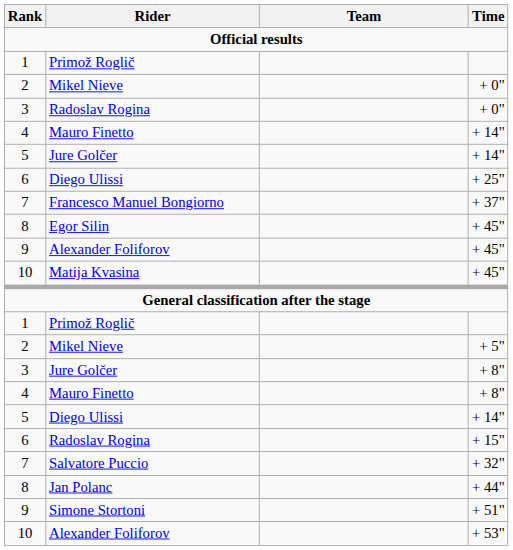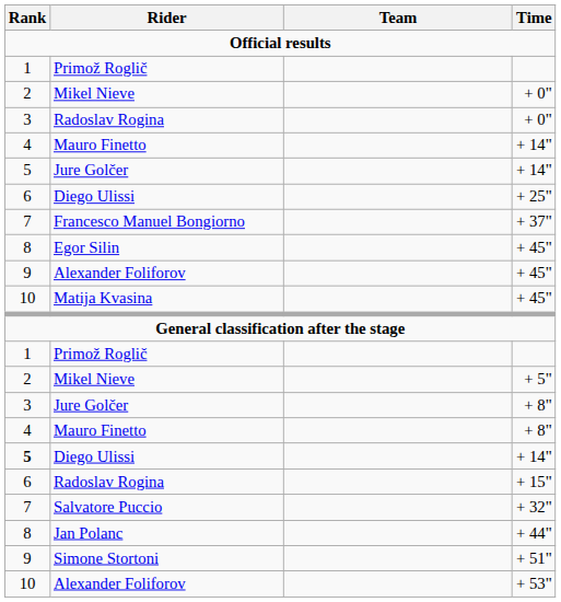Diego Ulissi / + 14" | Rank: normal -> bold
